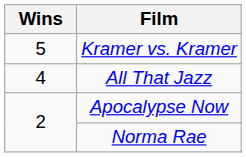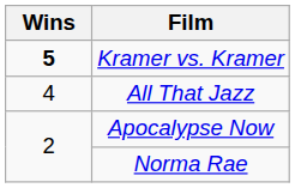Kramer vs. Kramer | Wins: normal -> bold
